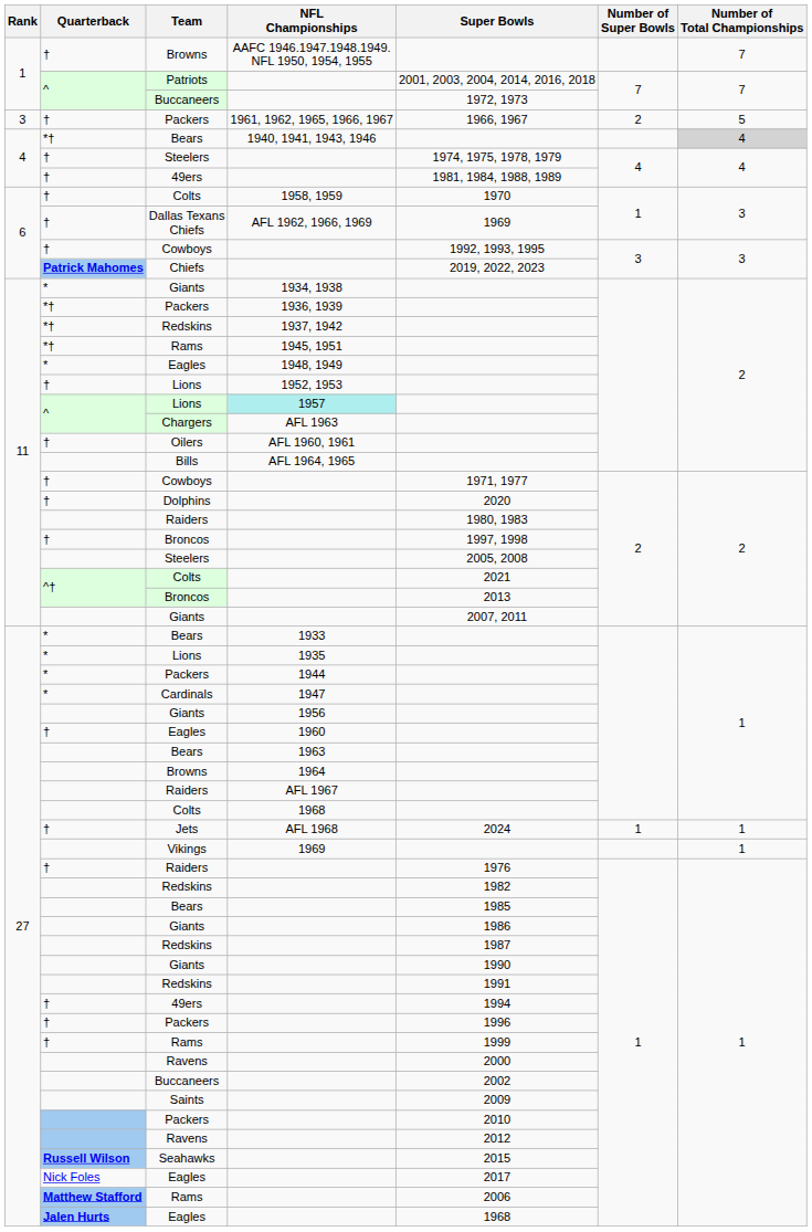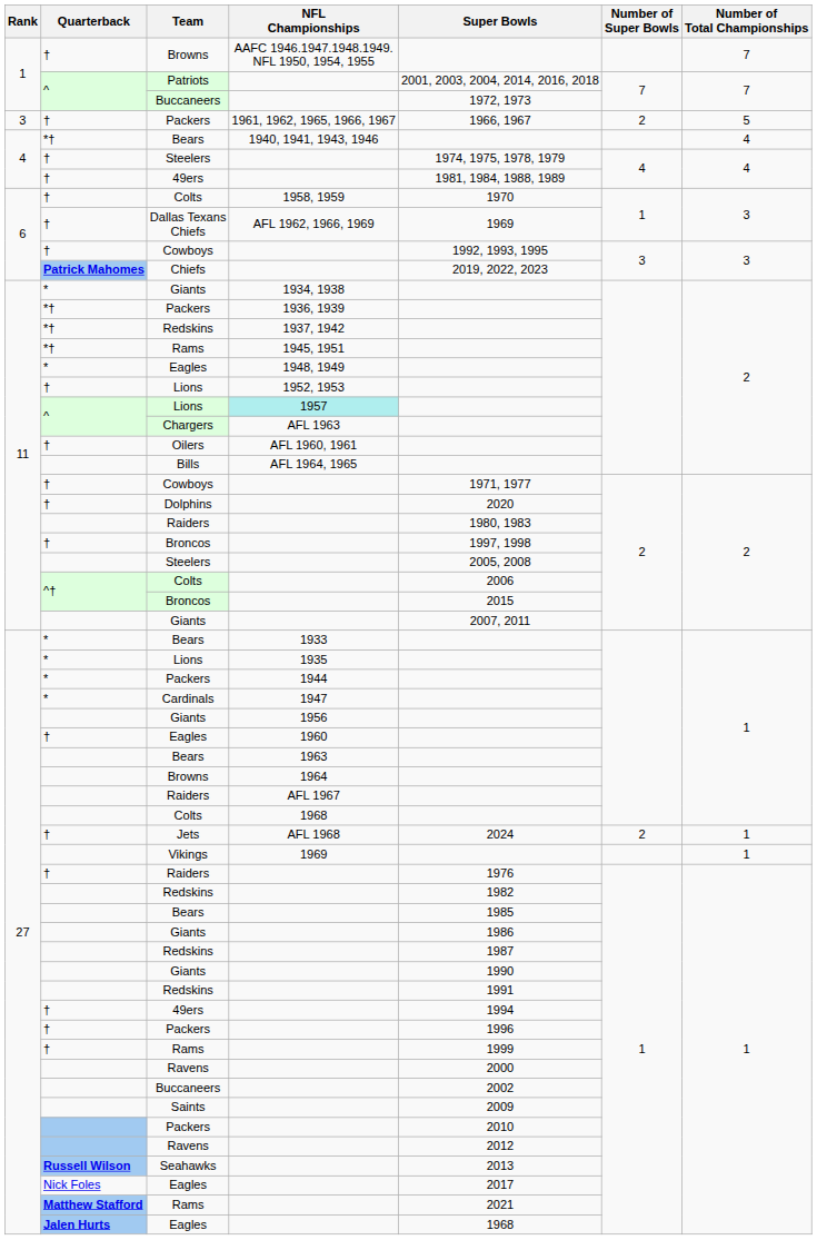*† / Bears | Number of Total Championships: lightgrey background -> no background
^† / Colts | Super Bowls: 2021 -> 2006
^† / Broncos | Super Bowls: 2013 -> 2015
Jets | Number of Super Bowls: 1 -> 2
Seahawks | Super Bowls: 2015 -> 2013
Matthew Stafford / Rams | Super Bowls: 2006 -> 2021
